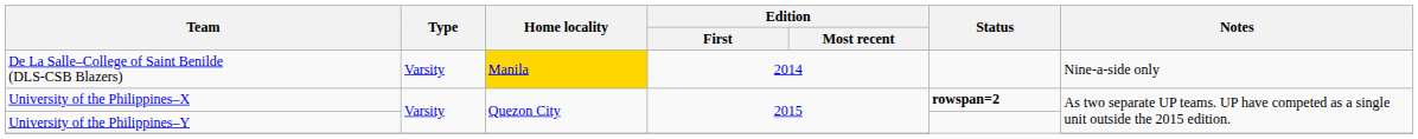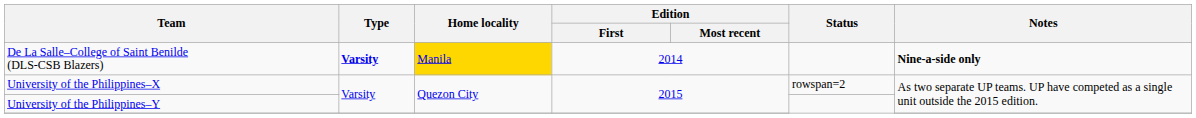De La Salle–College of Saint Benilde (DLS-CSB Blazers) | Type: normal -> bold
De La Salle–College of Saint Benilde (DLS-CSB Blazers) | Notes: normal -> bold
University of the Philippines–X | Status: bold -> normal
